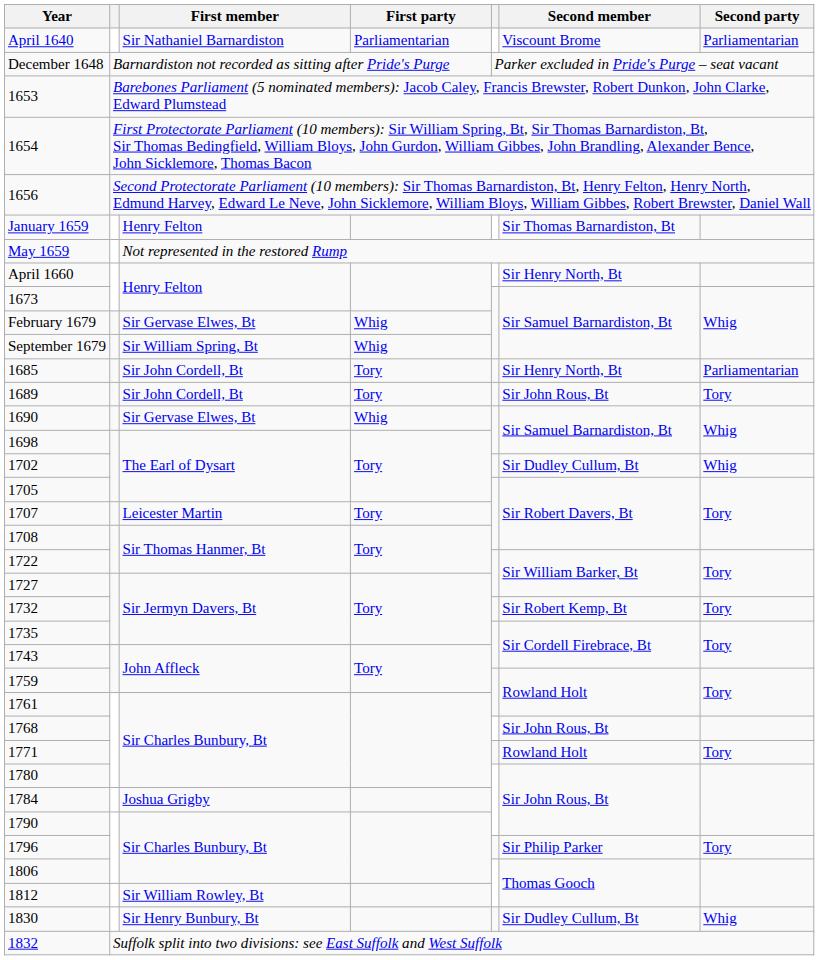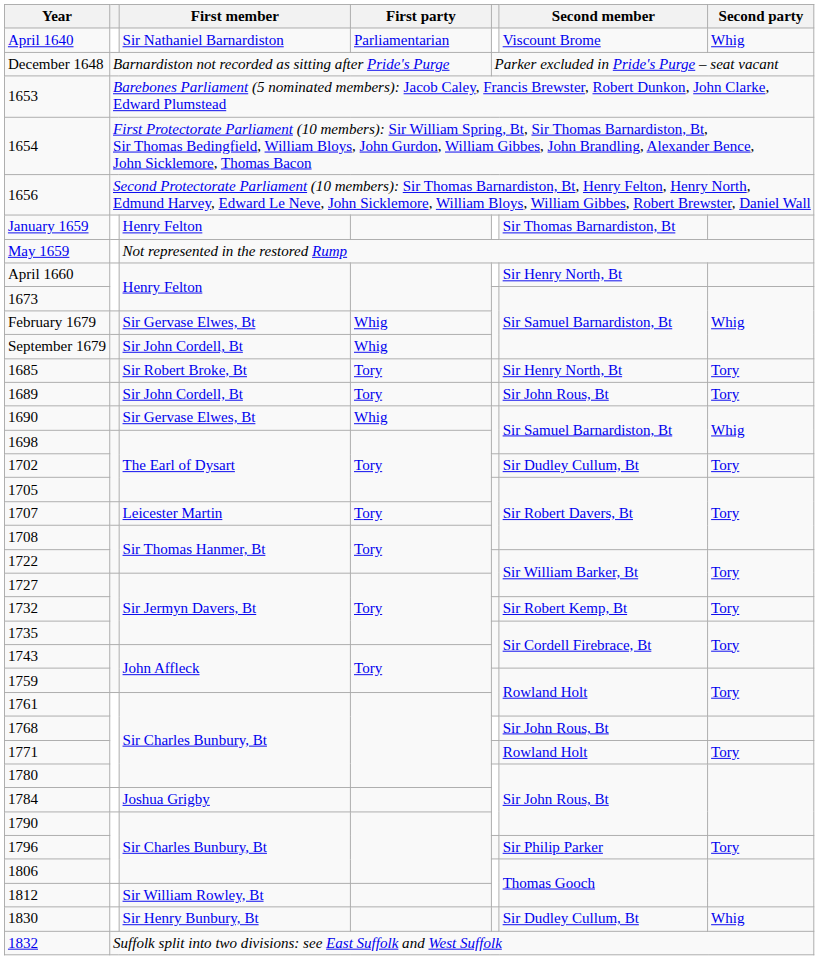April 1640 | Second party: Parliamentarian -> Whig
September 1679 | First member: Sir William Spring, Bt -> Sir John Cordell, Bt
1685 | First member: Sir John Cordell, Bt -> Sir Robert Broke, Bt
1685 | Second party: Parliamentarian -> Tory
1702 | Second party: Whig -> Tory
